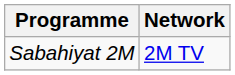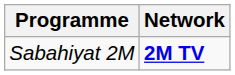Sabahiyat 2M | Network: normal -> bold
